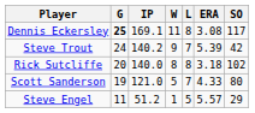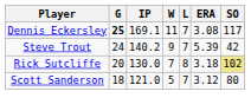Dennis Eckersley | L: 8 -> 7
Rick Sutcliffe | IP: 140.0 -> 130.0
Rick Sutcliffe | W: 8 -> 7
Rick Sutcliffe | SO: no background -> khaki background
Scott Sanderson | G: 19 -> 18
Scott Sanderson | ERA: 4.33 -> 3.12
- row: Steve Engel | 11 | 51.2 | 1 | 5 | 5.57 | 29
